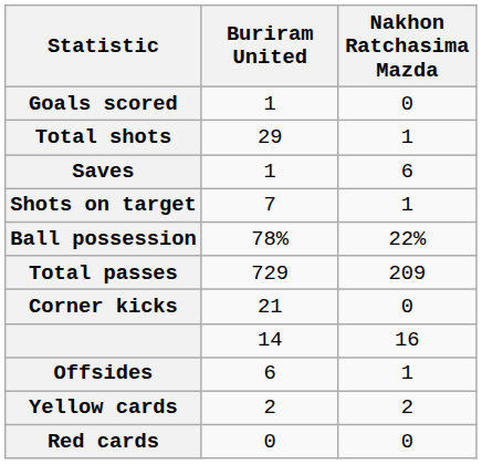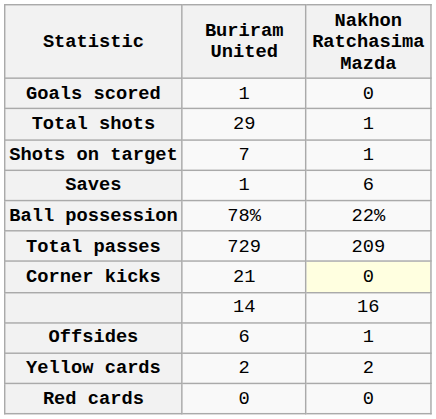rows swapped: Shots on target <-> Saves
Corner kicks | Nakhon Ratchasima Mazda: no background -> lightyellow background
